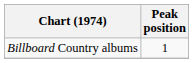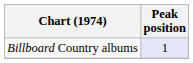Billboard Country albums | Peak position: no background -> lavender background
